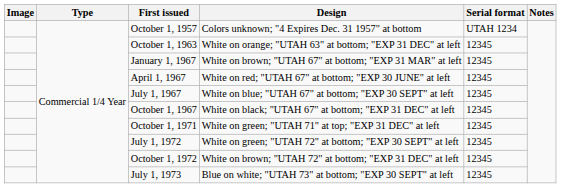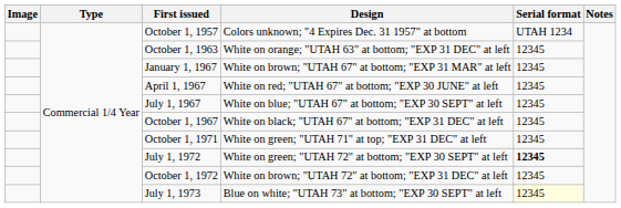July 1, 1972 | Serial format: normal -> bold
July 1, 1973 | Serial format: no background -> lightyellow background
